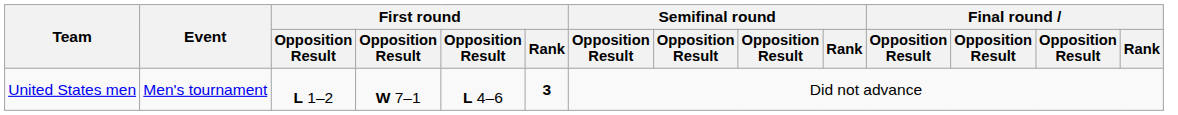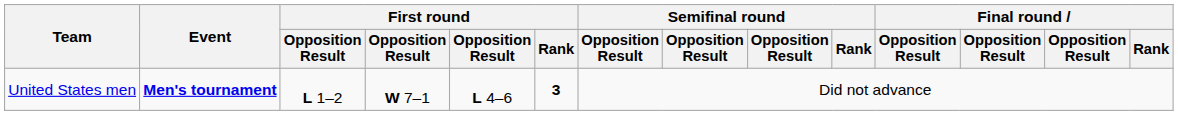United States men | Event: normal -> bold
